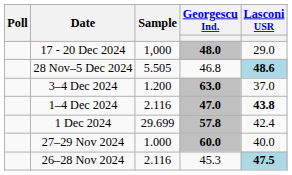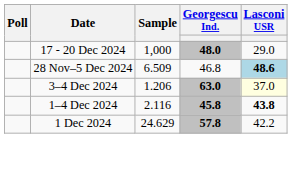28 Nov–5 Dec 2024 | Sample: 5.505 -> 6.509
3–4 Dec 2024 | Sample: 1.200 -> 1.206
3–4 Dec 2024 | Lasconi USR: no background -> lightyellow background
1–4 Dec 2024 | Georgescu Ind.: 47.0 -> 45.8
1 Dec 2024 | Sample: 29.699 -> 24.629
1 Dec 2024 | Lasconi USR: 42.4 -> 42.2
- row: 27–29 Nov 2024 | 1.000 | 60.0 | 40.0
- row: 26–28 Nov 2024 | 2.116 | 45.3 | 47.5
